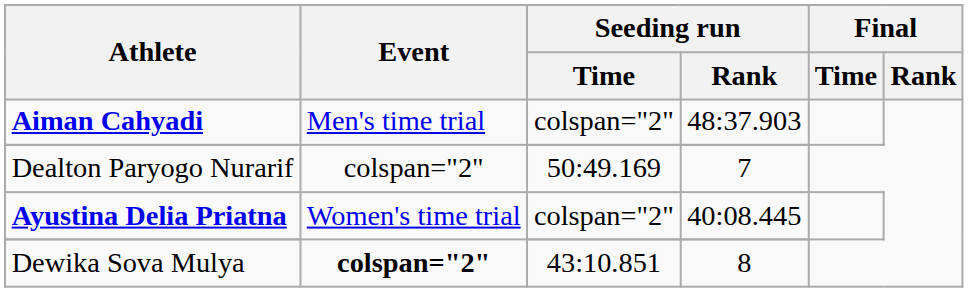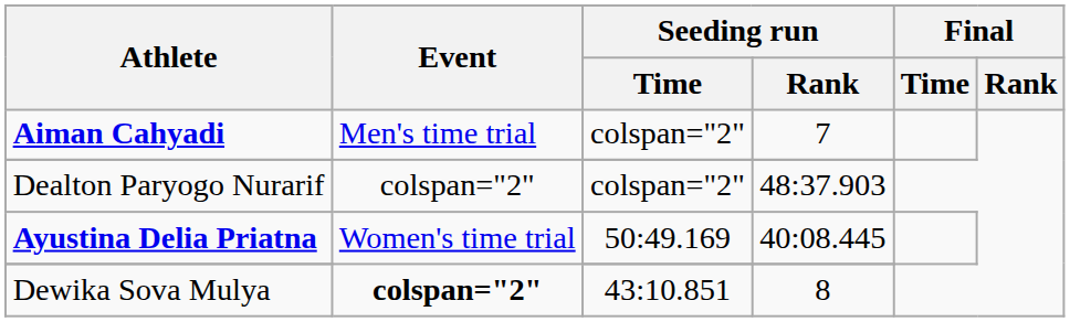Aiman Cahyadi | Seeding run / Rank: 48:37.903 -> 7
Dealton Paryogo Nurarif | Seeding run / Time: 50:49.169 -> colspan="2"
Dealton Paryogo Nurarif | Seeding run / Rank: 7 -> 48:37.903
Ayustina Delia Priatna | Seeding run / Time: colspan="2" -> 50:49.169
